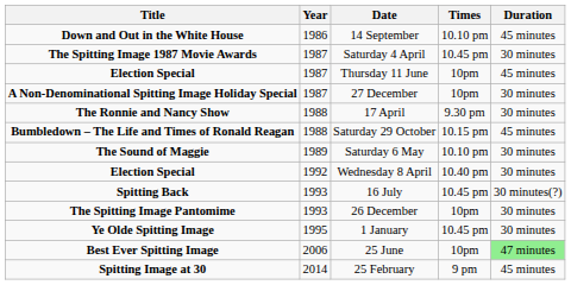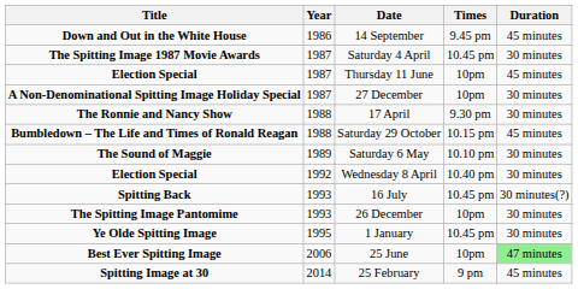14 September | Times: 10.10 pm -> 9.45 pm
